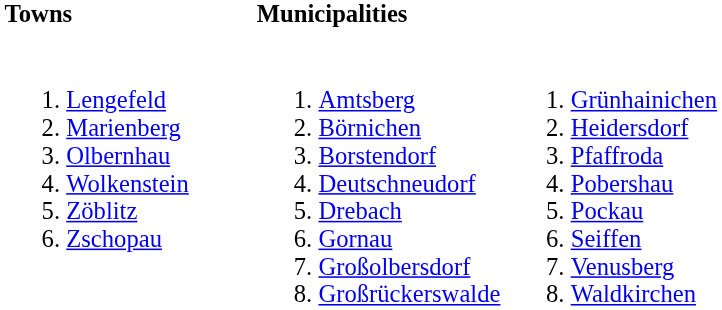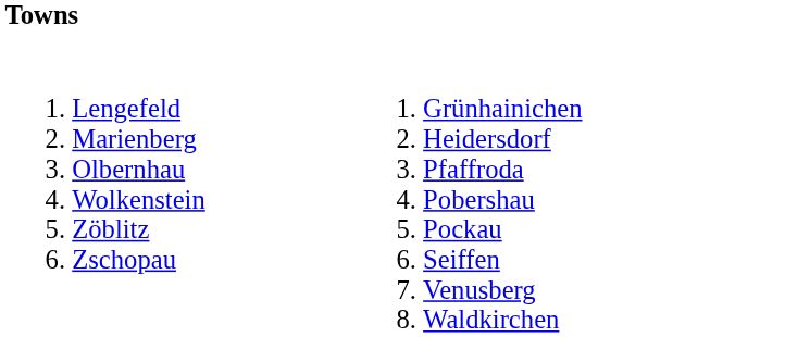- column: Municipalities | Amtsberg Börnichen Borstendorf Deutschneudorf Drebach Gornau Großolbersdorf Großrückerswalde
